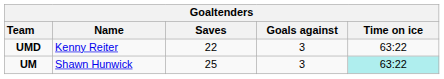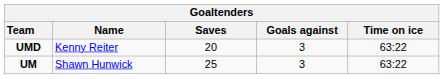UMD | Saves: 22 -> 20
UM | Time on ice: paleturquoise background -> no background
